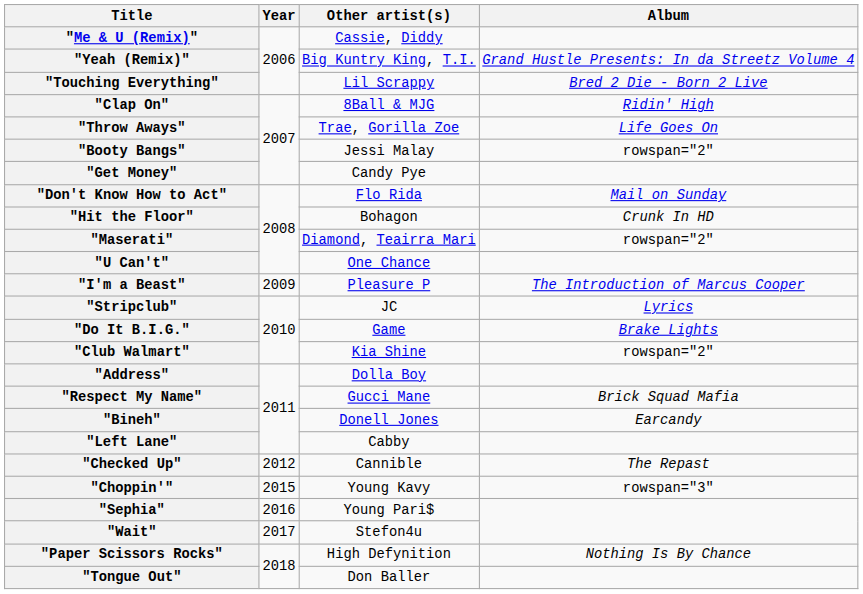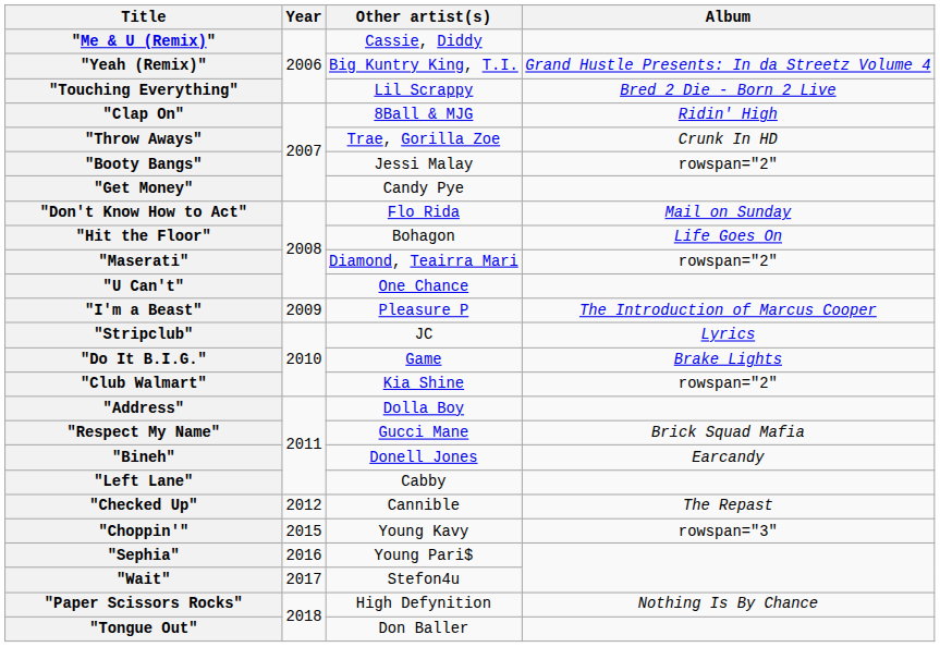"Throw Aways" | Album: Life Goes On -> Crunk In HD
"Hit the Floor" | Album: Crunk In HD -> Life Goes On
